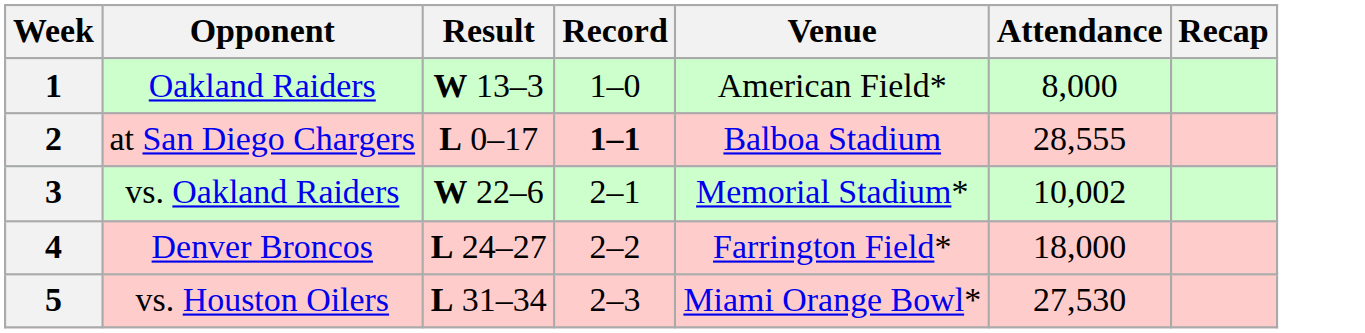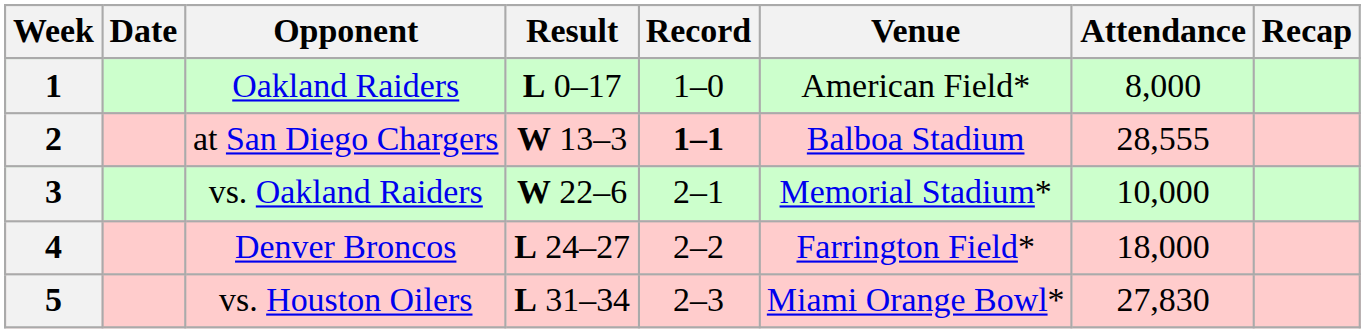+ column: Date
1 | Result: W 13–3 -> L 0–17
2 | Result: L 0–17 -> W 13–3
3 | Attendance: 10,002 -> 10,000
5 | Attendance: 27,530 -> 27,830
